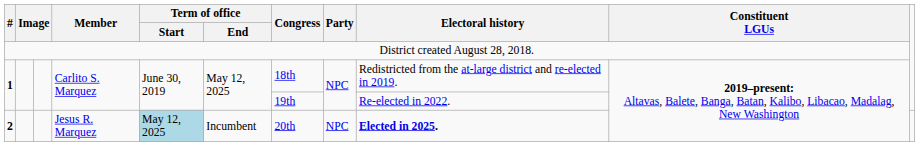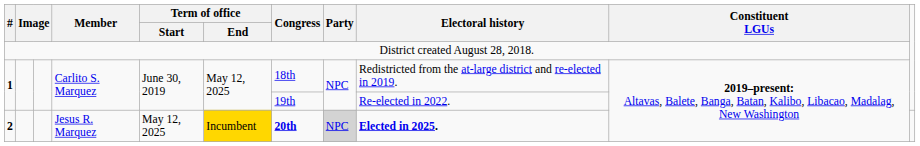2 | Term of office / Start: lightblue background -> no background
2 | Term of office / End: no background -> gold background
2 | Congress: normal -> bold
2 | Party: no background -> lightgrey background
